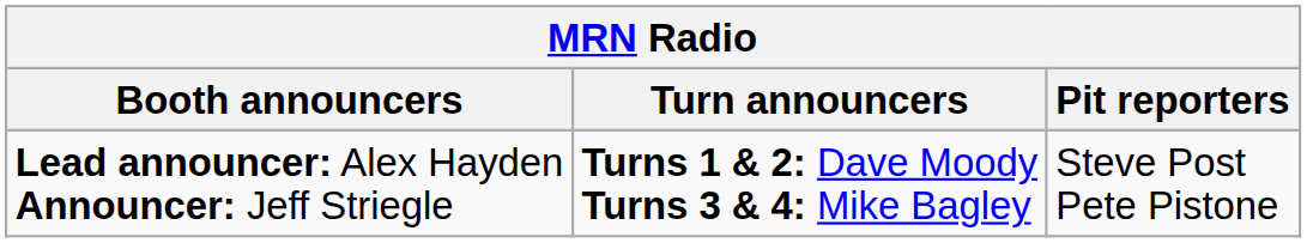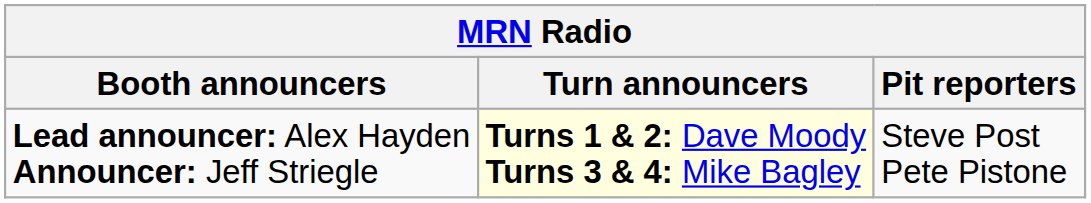Lead announcer: Alex Hayden Announcer: Jeff Striegle | Turn announcers: no background -> lightyellow background
